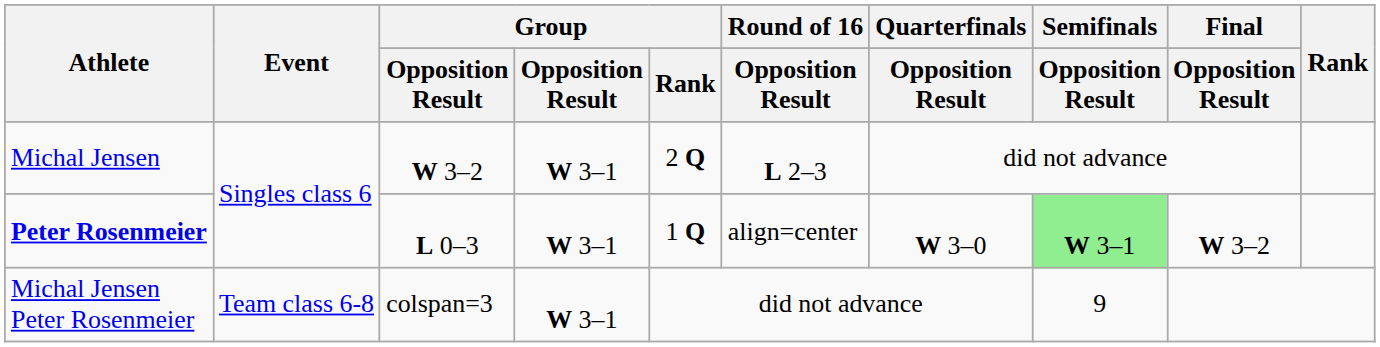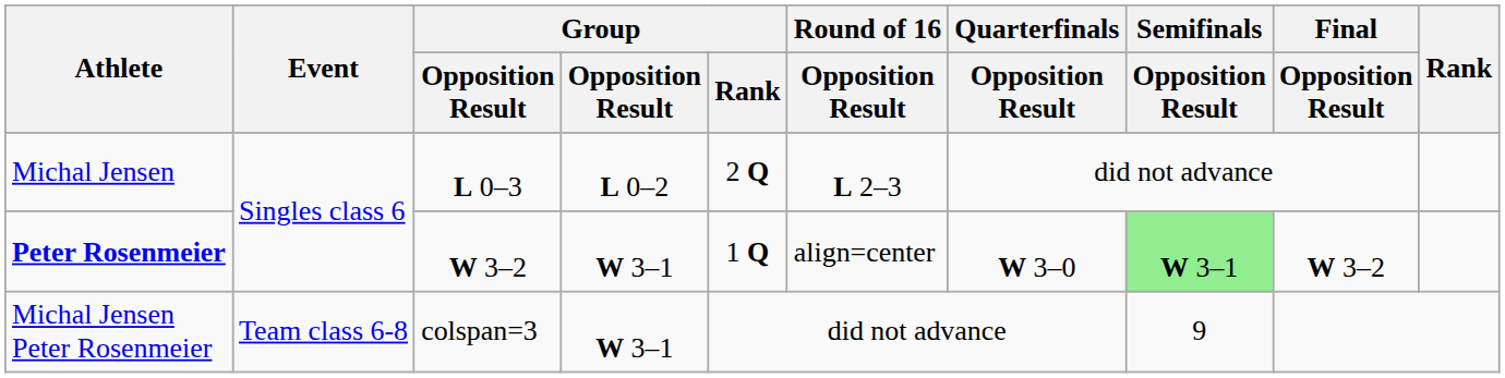Michal Jensen | column 3: W 3–2 -> L 0–3
Michal Jensen | column 4: W 3–1 -> L 0–2
Peter Rosenmeier | column 3: L 0–3 -> W 3–2
